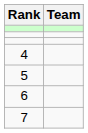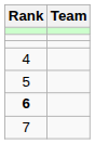row 7 | Rank: normal -> bold
